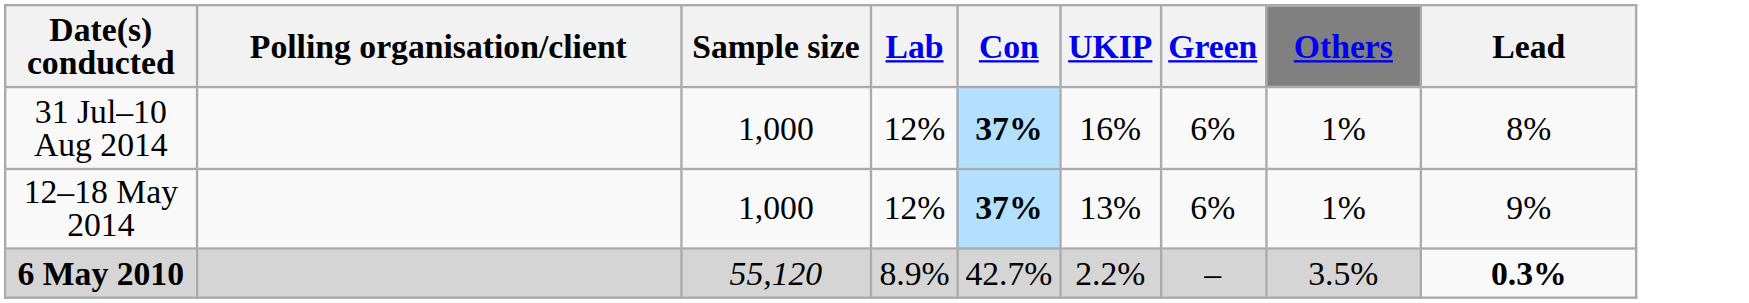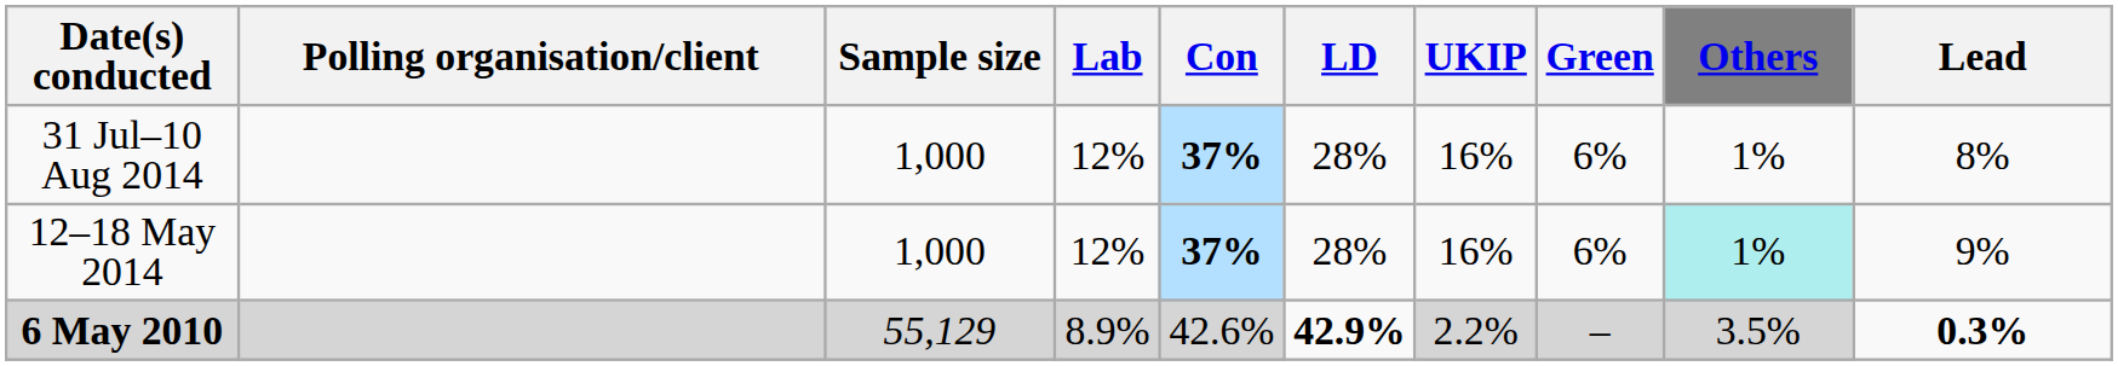+ column: LD | 28% | 28% | 42.9%
12–18 May 2014 | UKIP: 13% -> 16%
12–18 May 2014 | Others: no background -> paleturquoise background
6 May 2010 | Sample size: 55,120 -> 55,129
6 May 2010 | Con: 42.7% -> 42.6%
